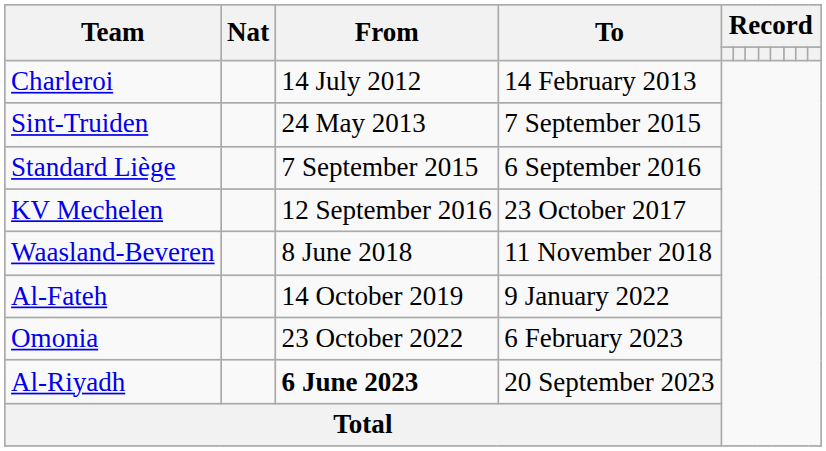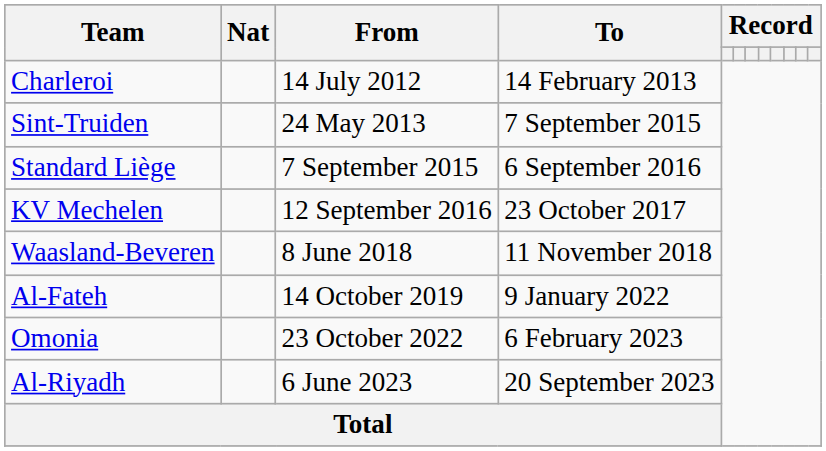Al-Riyadh | From: bold -> normal
